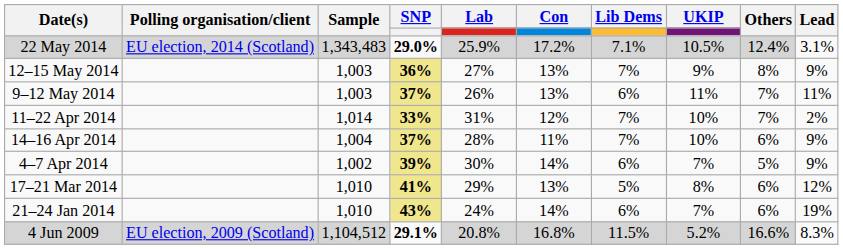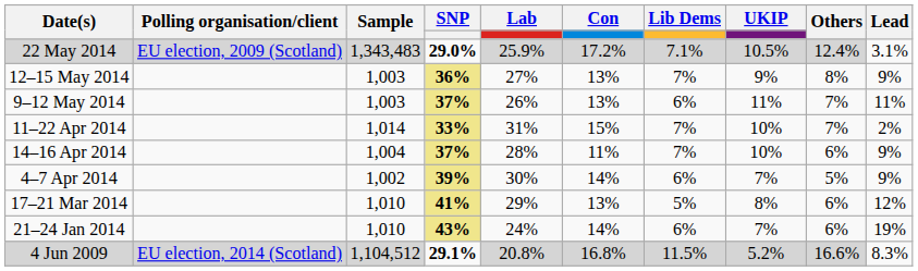22 May 2014 | Polling organisation/client: EU election, 2014 (Scotland) -> EU election, 2009 (Scotland)
11–22 Apr 2014 | Con: 12% -> 15%
4 Jun 2009 | Polling organisation/client: EU election, 2009 (Scotland) -> EU election, 2014 (Scotland)
